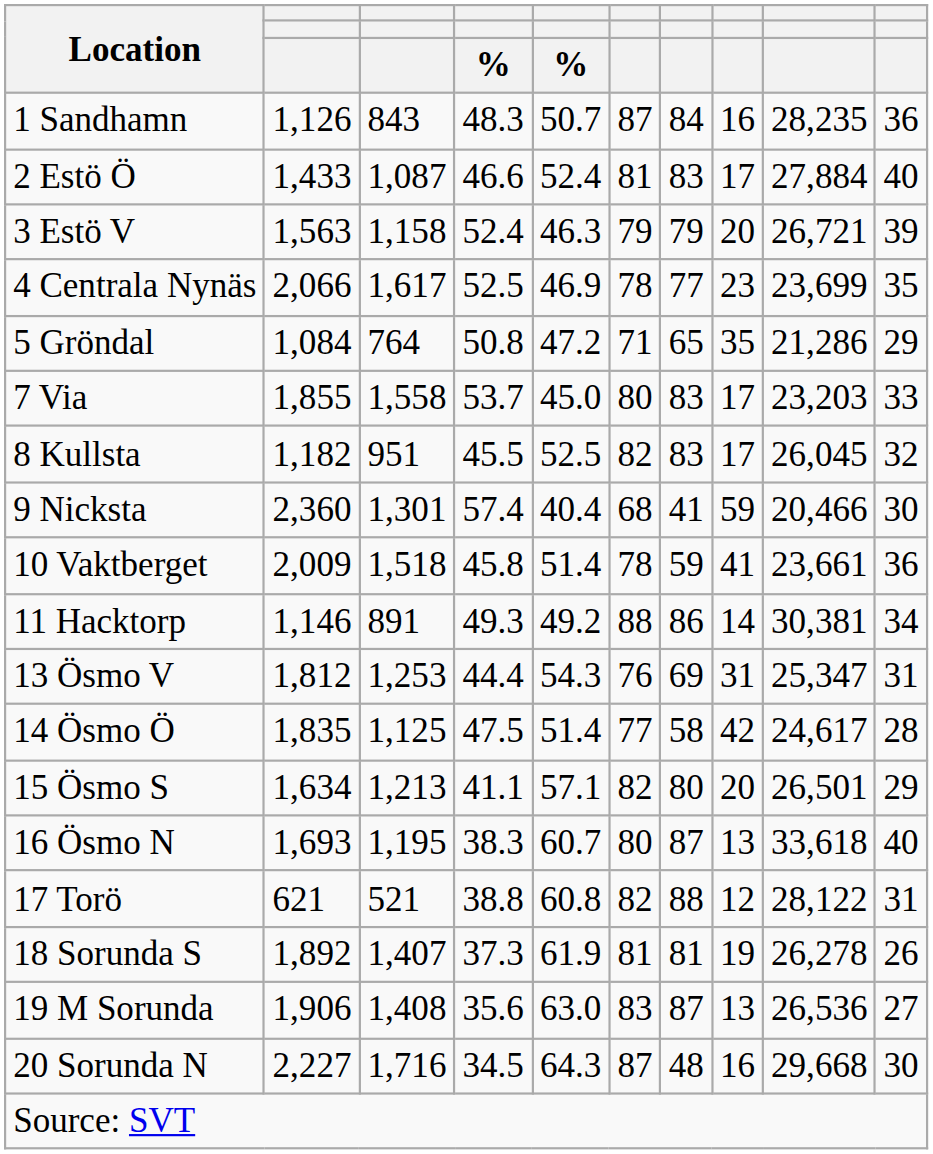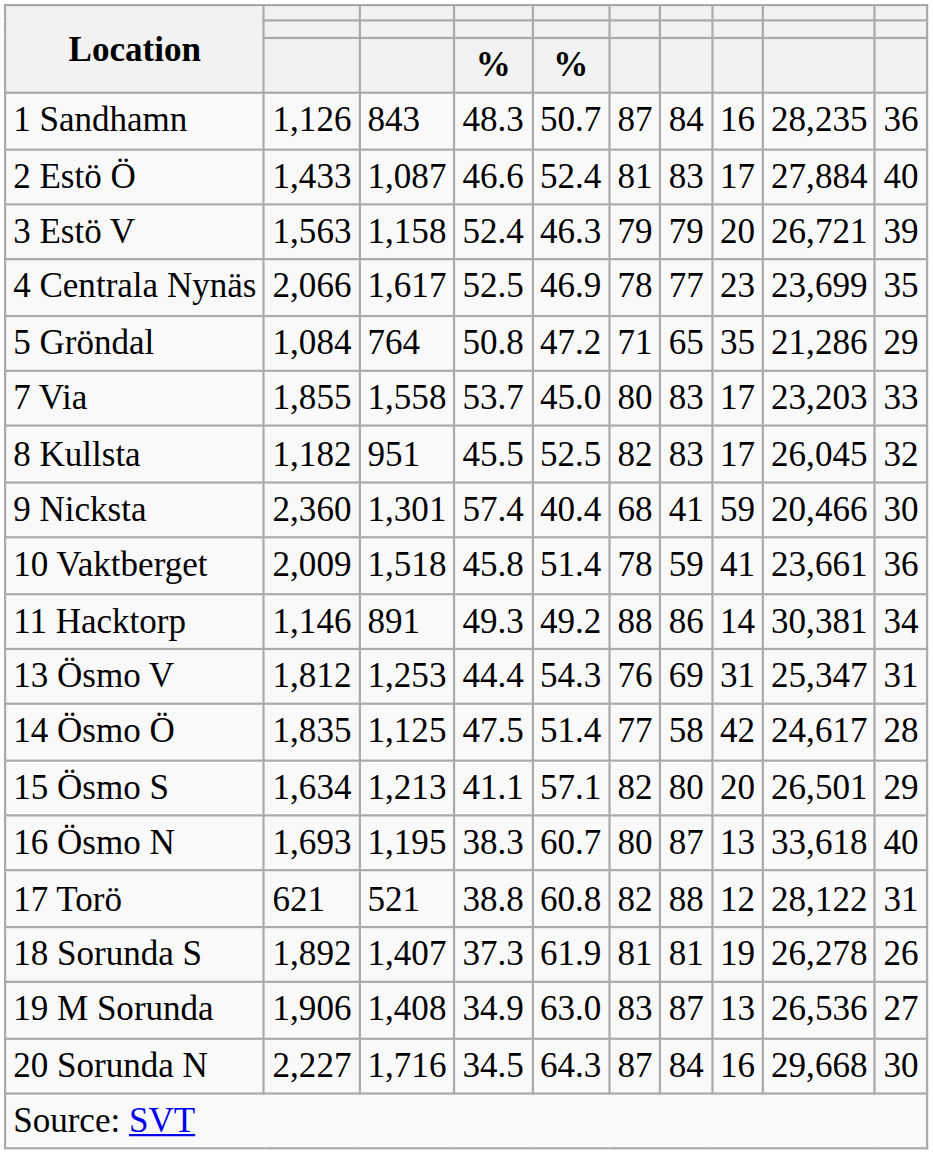19 M Sorunda | column 4: 35.6 -> 34.9
20 Sorunda N | column 7: 48 -> 84
